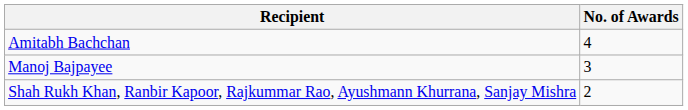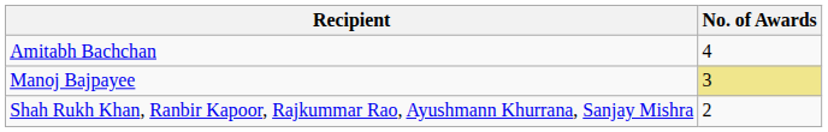Manoj Bajpayee | No. of Awards: no background -> khaki background
